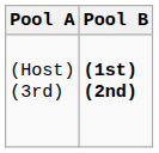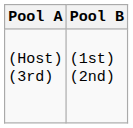(Host) (3rd) | Pool B: bold -> normal
